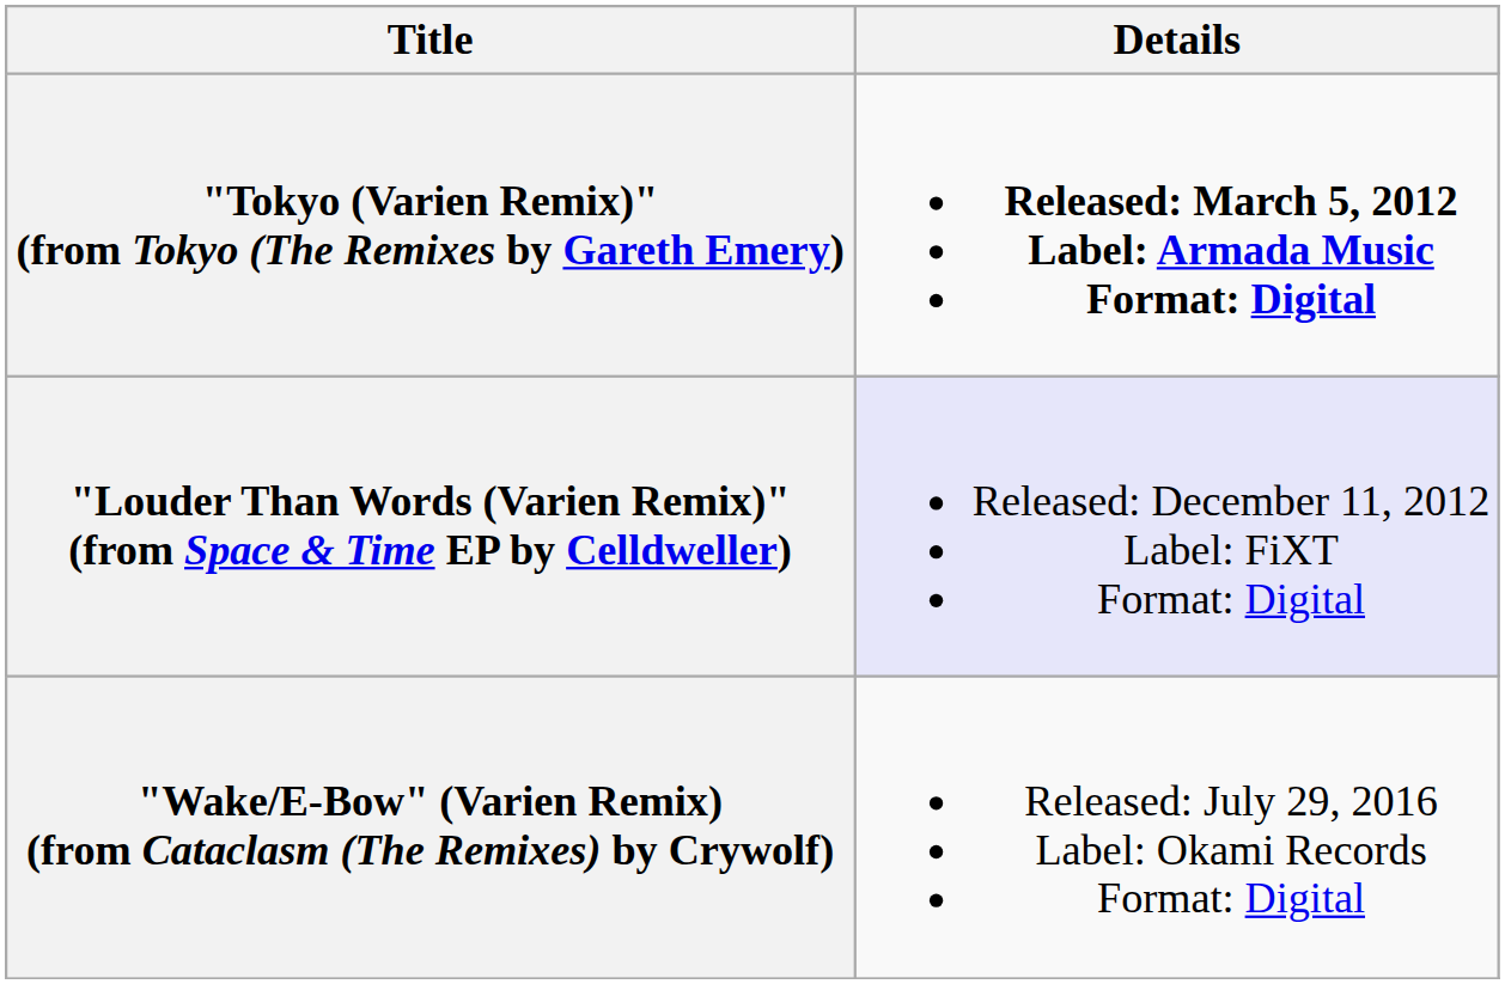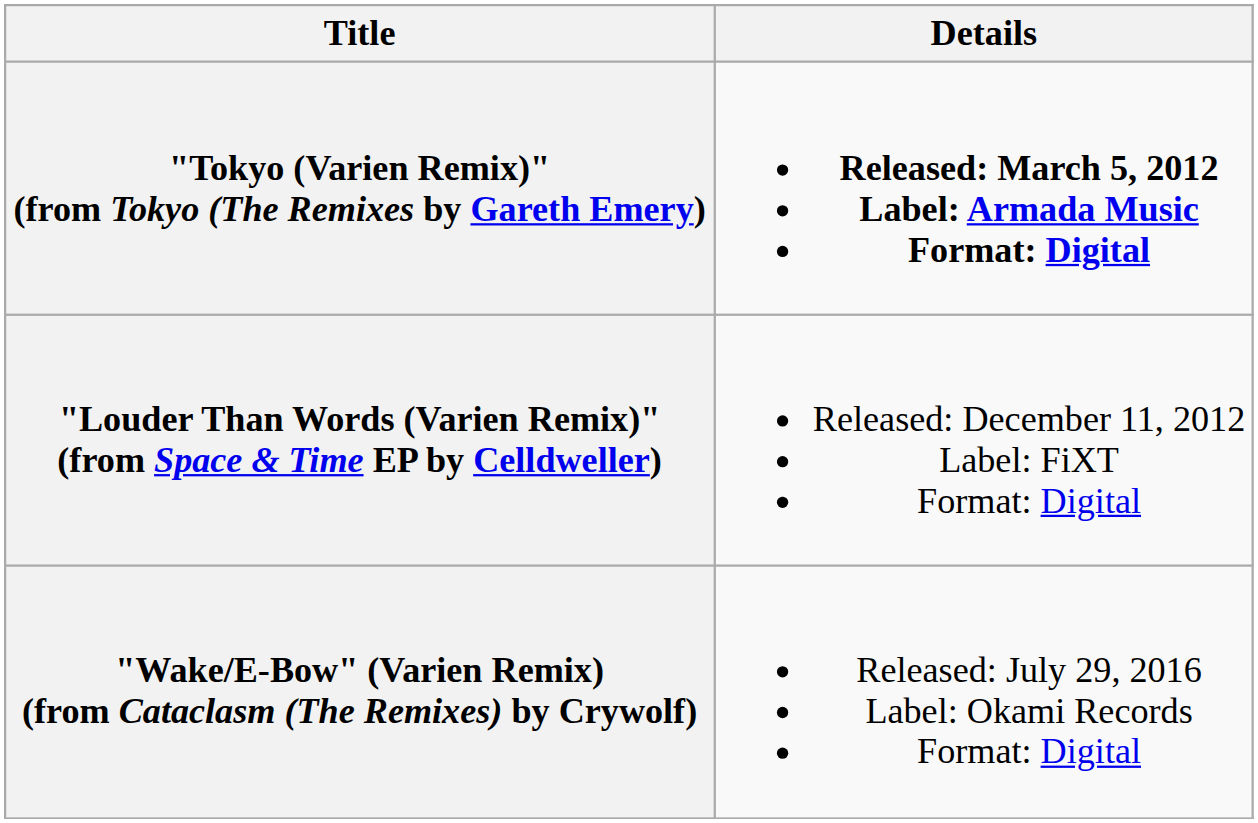row 3 | Details: lavender background -> no background
